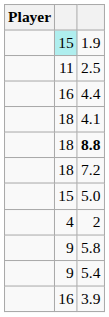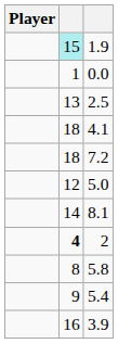+ row: 1 | 0.0
2.5 | column 2: 11 -> 13
- row: 16 | 4.4
- row: 18 | 8.8
5.0 | column 2: 15 -> 12
+ row: 14 | 8.1
2 | column 2: normal -> bold
5.8 | column 2: 9 -> 8
